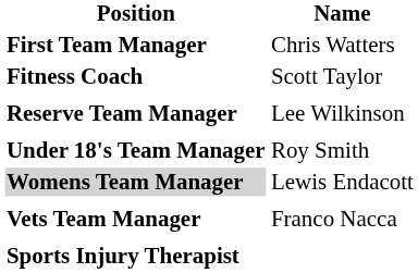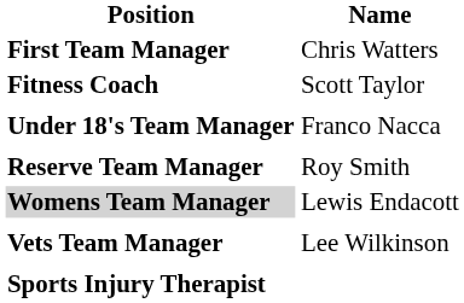row 4 | Position: Reserve Team Manager -> Under 18's Team Manager
row 4 | Name: Lee Wilkinson -> Franco Nacca
row 5 | Position: Under 18's Team Manager -> Reserve Team Manager
row 7 | Name: Franco Nacca -> Lee Wilkinson
